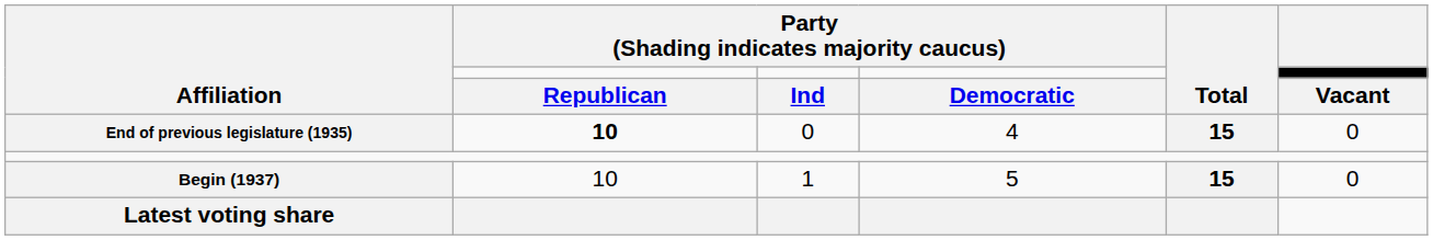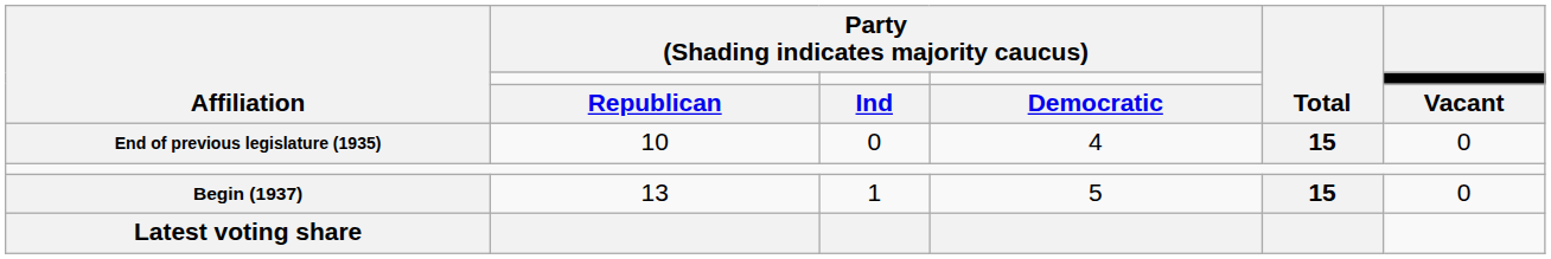End of previous legislature (1935) | column 2: bold -> normal
Begin (1937) | column 2: 10 -> 13
